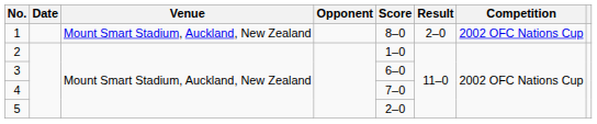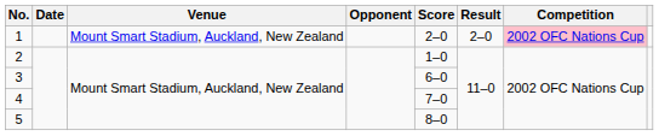1 | Score: 8–0 -> 2–0
1 | Competition: no background -> pink background
5 | Score: 2–0 -> 8–0
